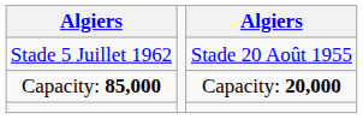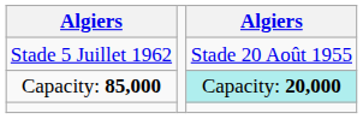Capacity: 85,000 | column 3: no background -> paleturquoise background
